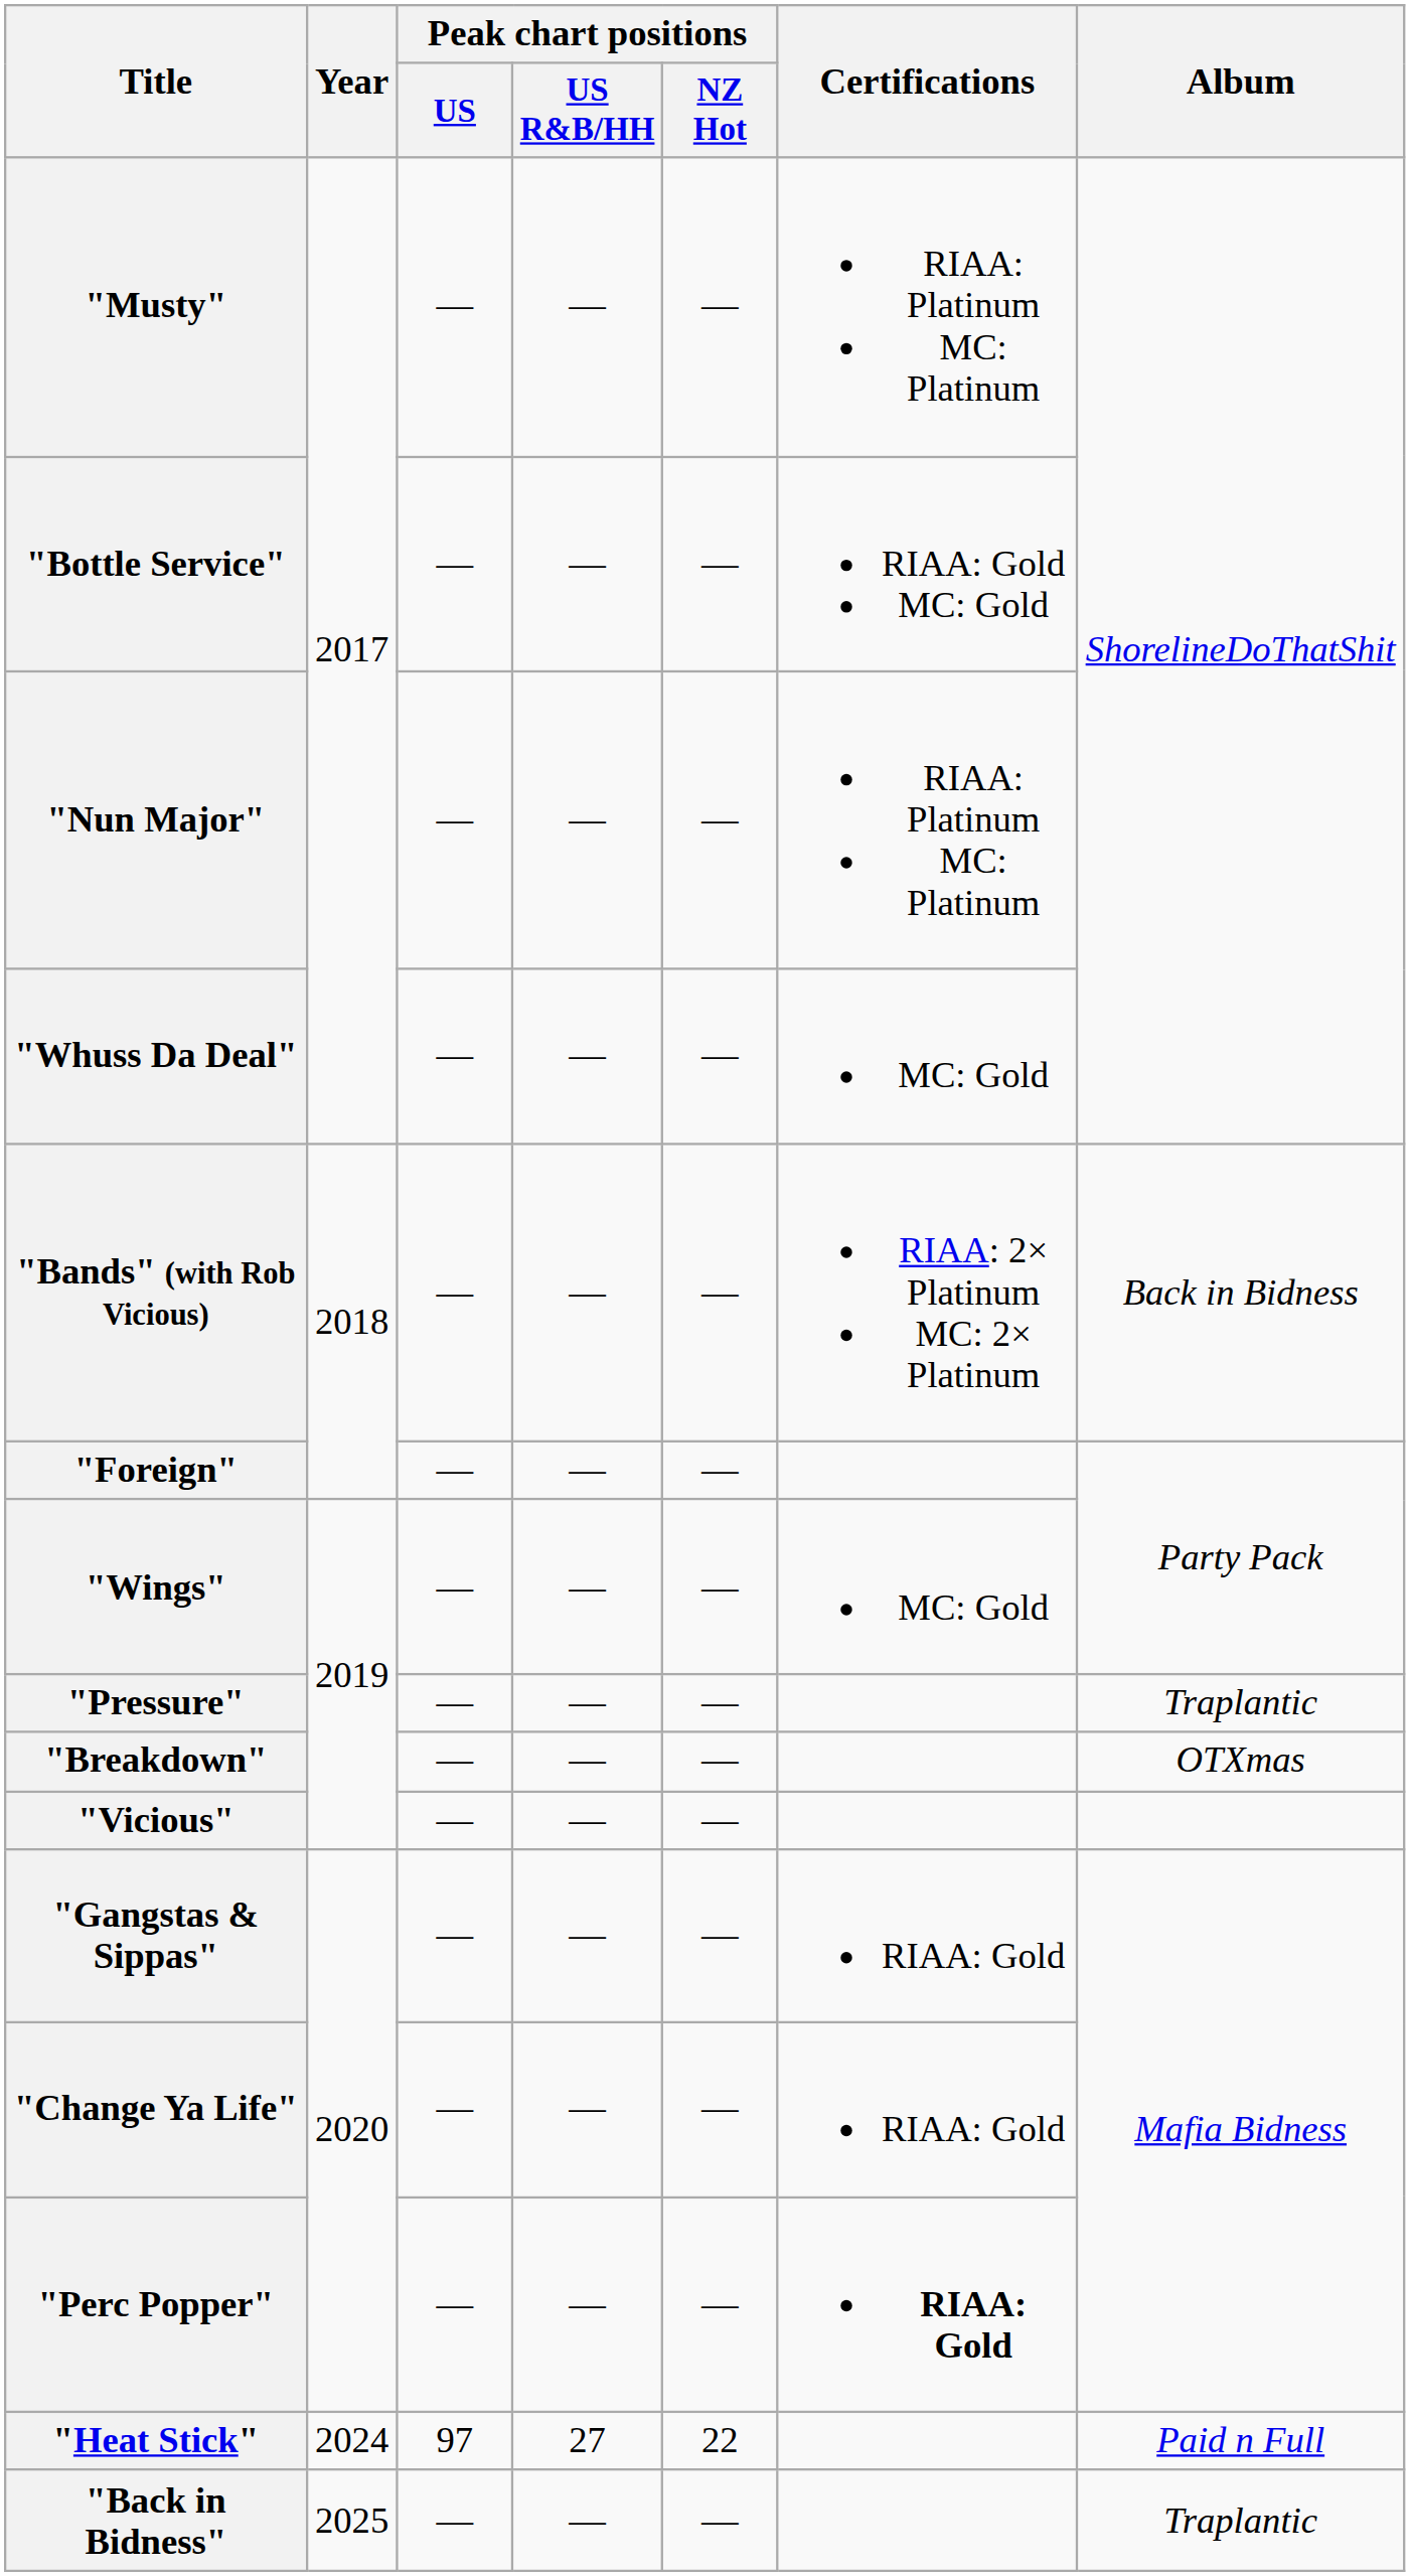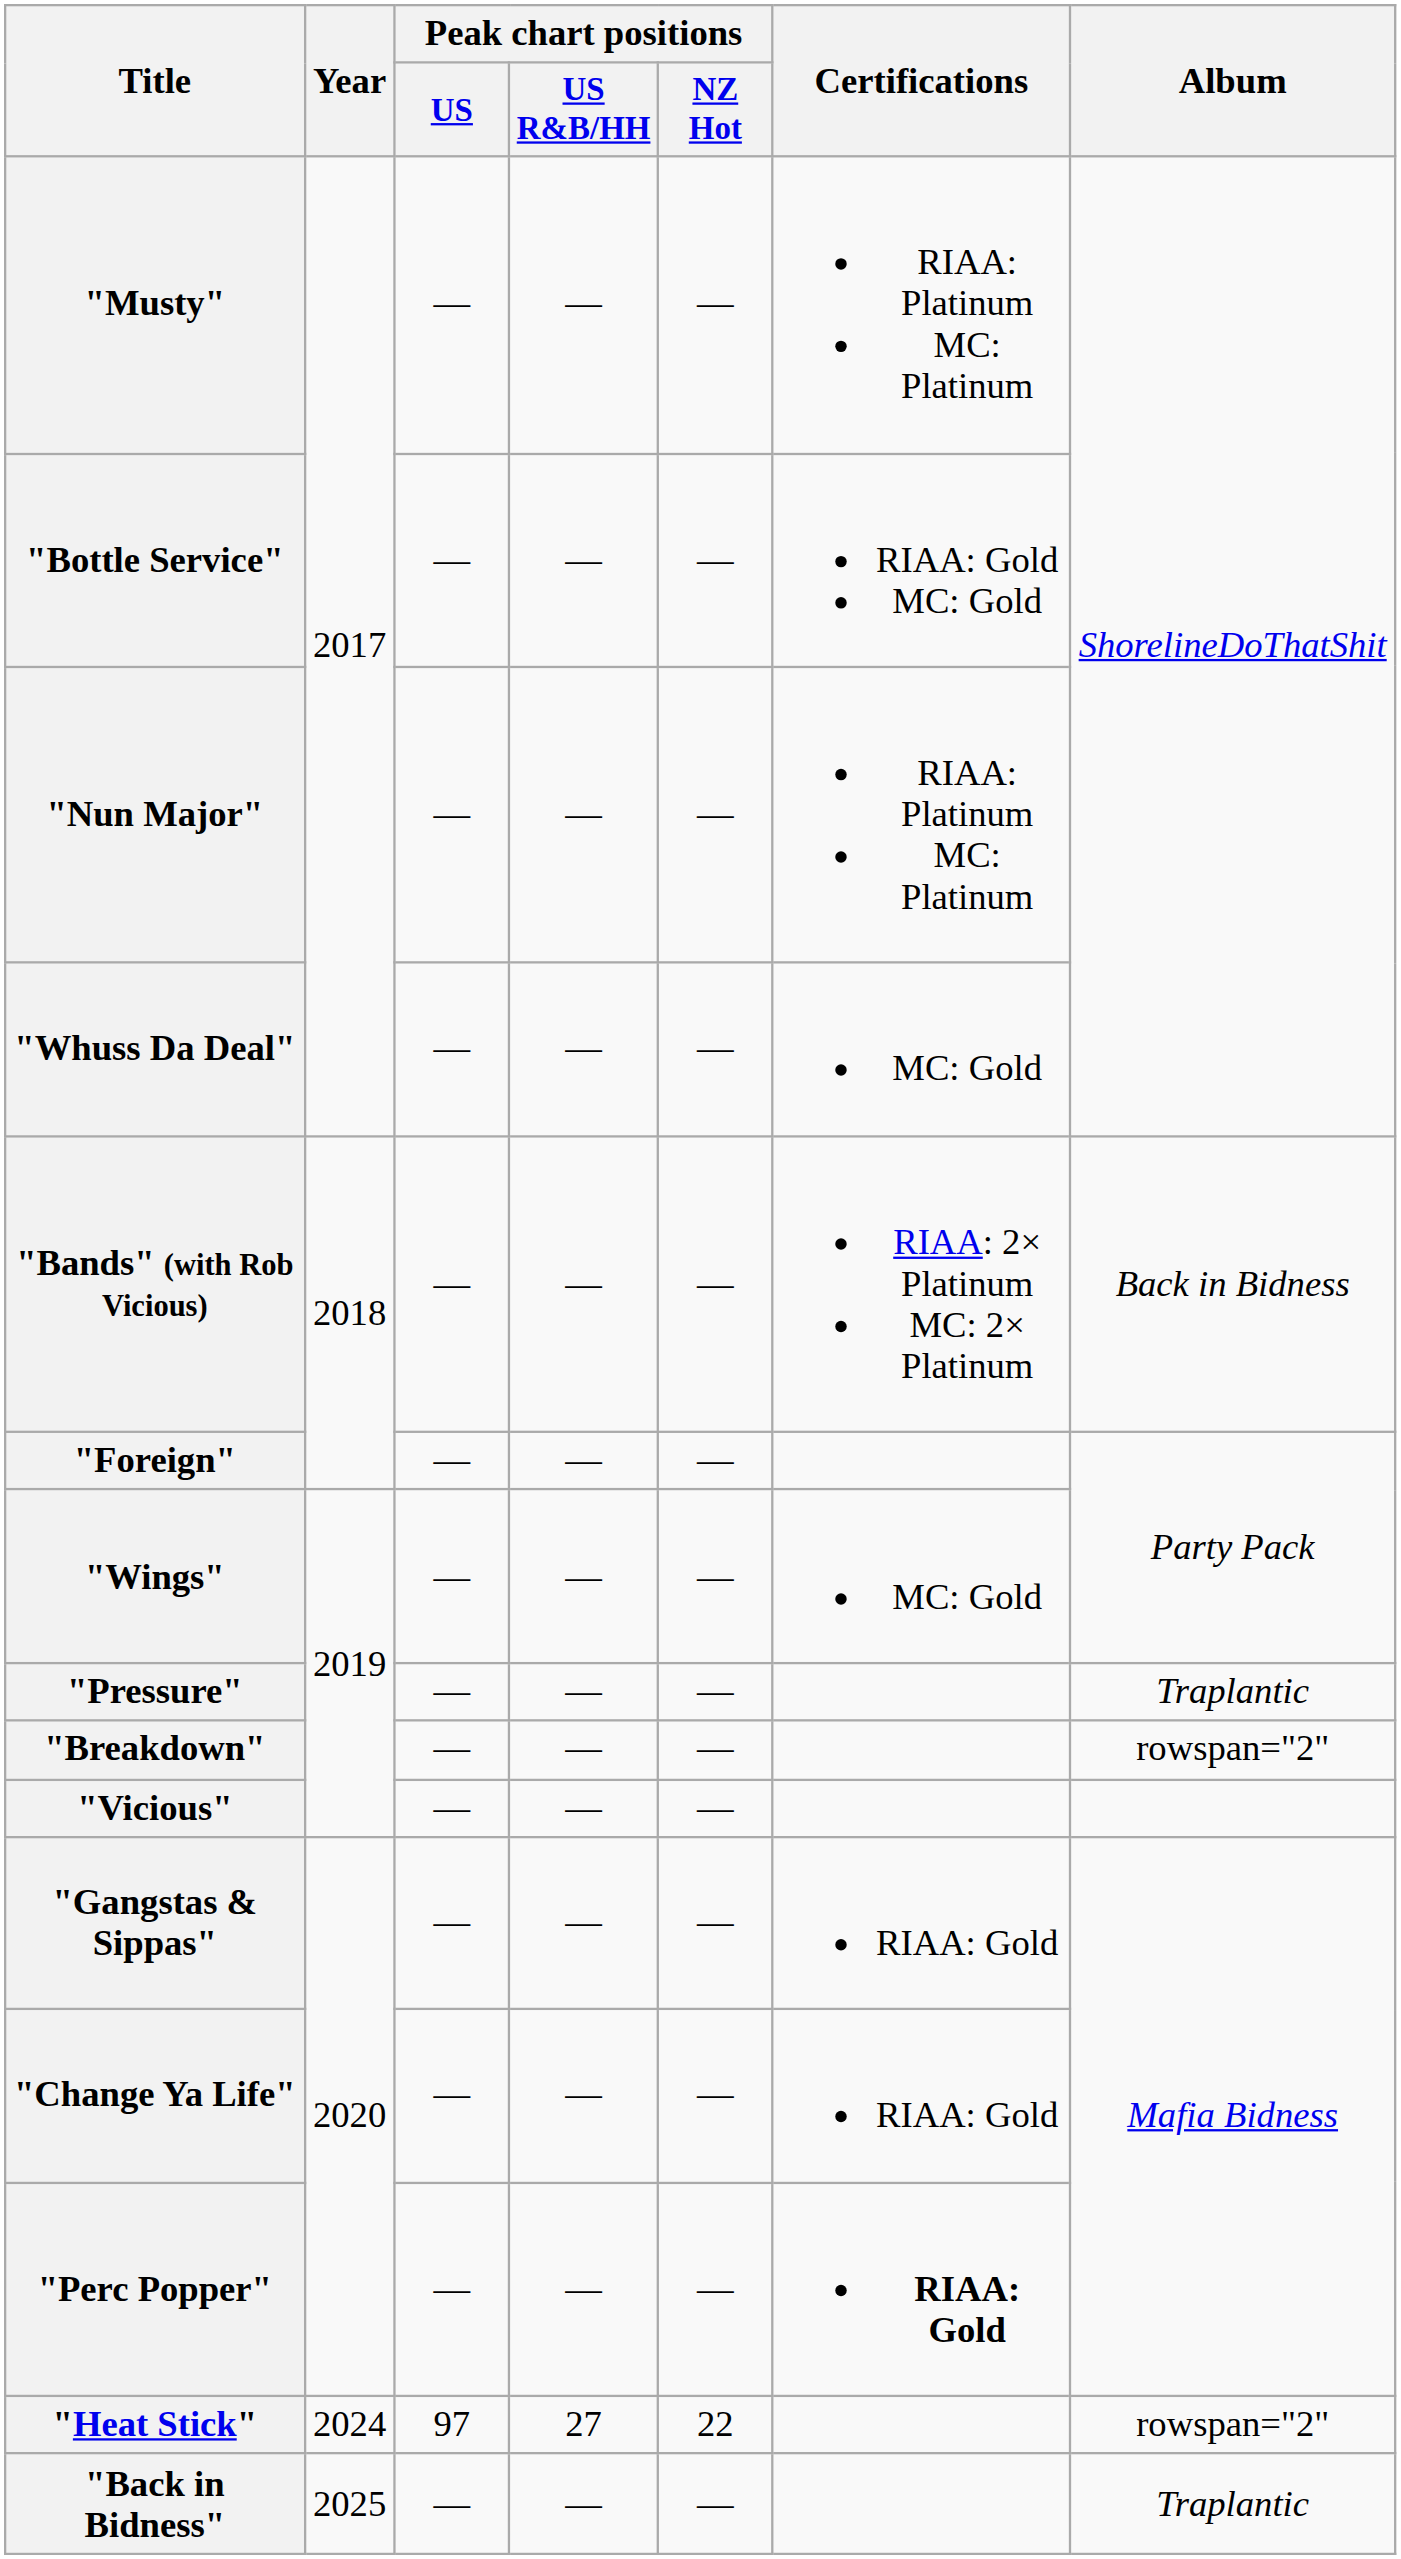"Breakdown" | Album: OTXmas -> rowspan="2"
"Heat Stick" | Album: Paid n Full -> rowspan="2"
